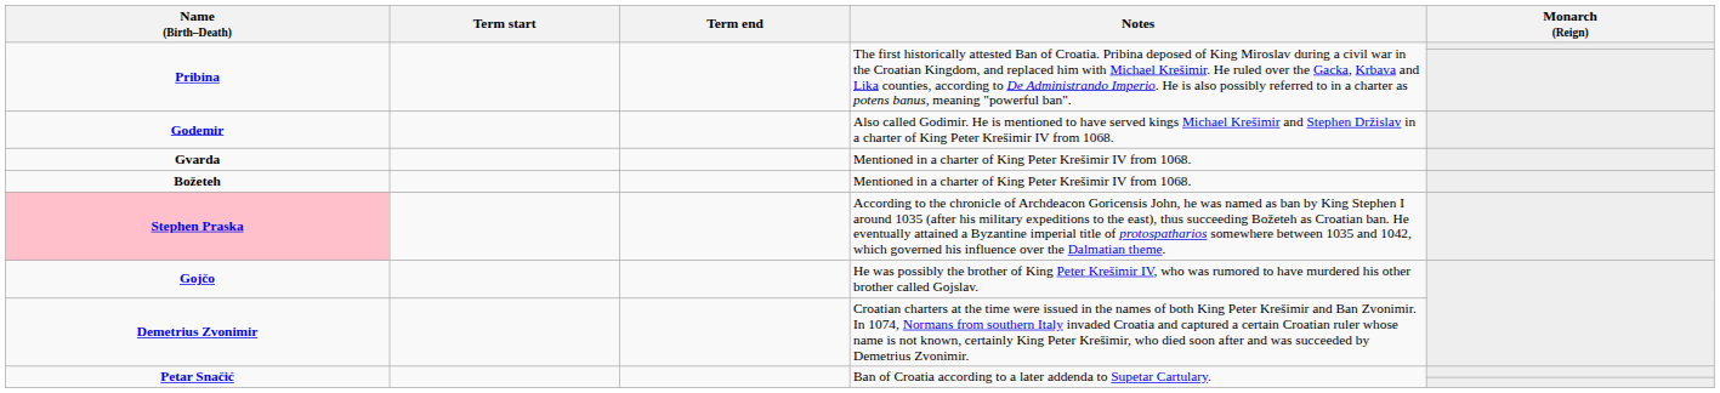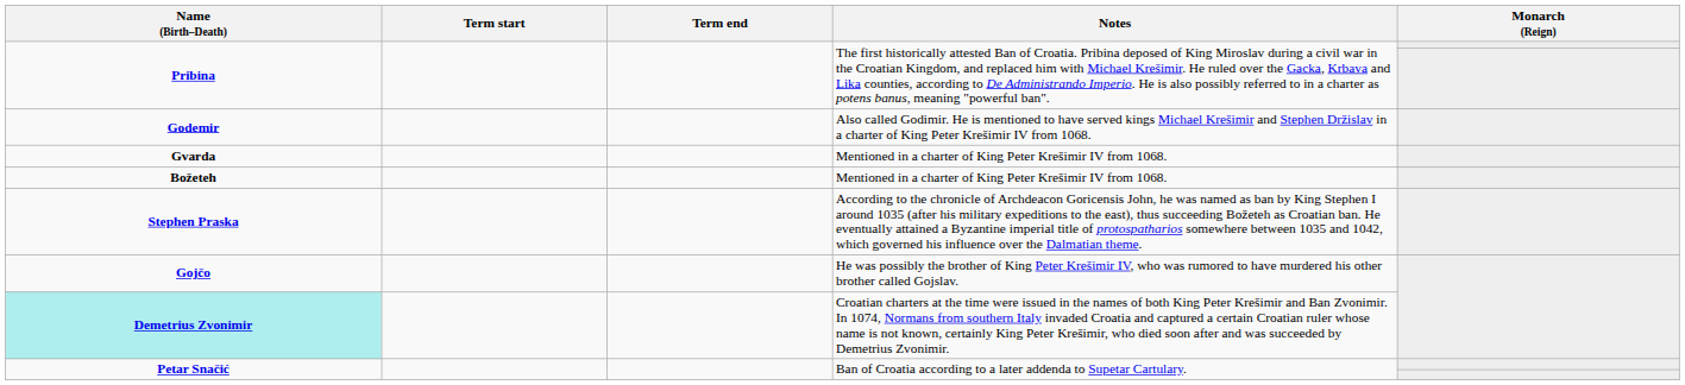Stephen Praska | Name (Birth–Death): pink background -> no background
Demetrius Zvonimir | Name (Birth–Death): no background -> paleturquoise background
